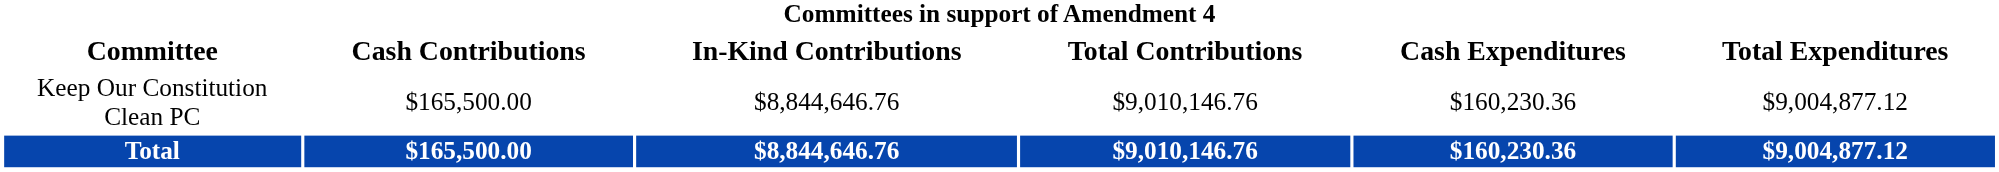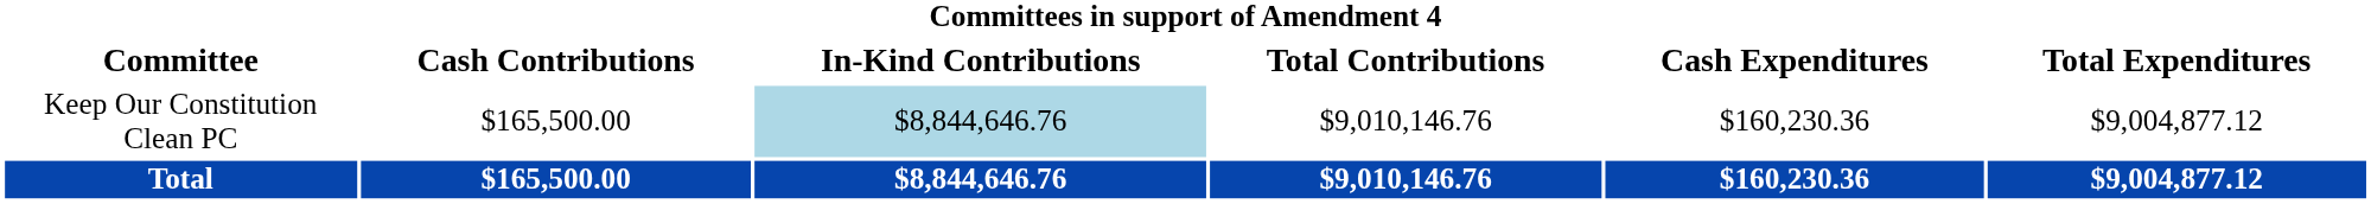Keep Our Constitution Clean PC | In-Kind Contributions: no background -> lightblue background
